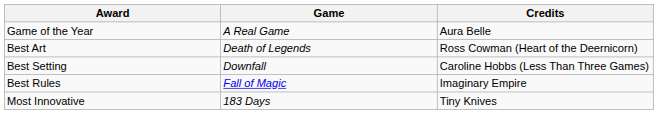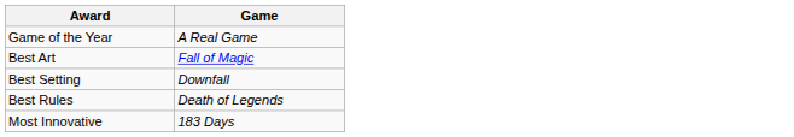- column: Credits | Aura Belle | Ross Cowman (Heart of the Deernicorn) | Caroline Hobbs (Less Than Three Games) | Imaginary Empire | Tiny Knives
Best Art | Game: Death of Legends -> Fall of Magic
Best Rules | Game: Fall of Magic -> Death of Legends
